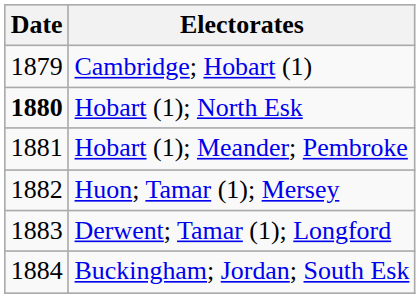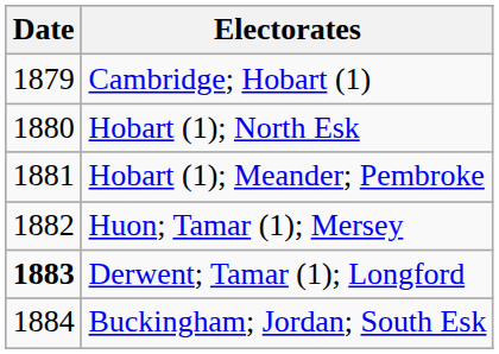Hobart (1); North Esk | Date: bold -> normal
Derwent; Tamar (1); Longford | Date: normal -> bold
